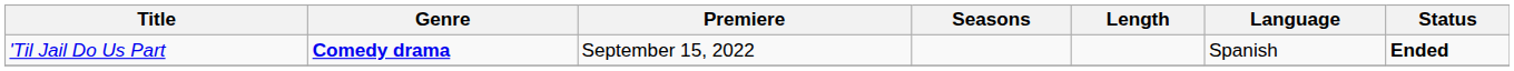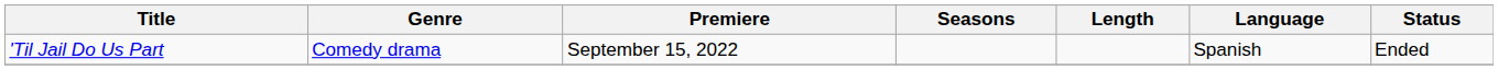'Til Jail Do Us Part | Genre: bold -> normal
'Til Jail Do Us Part | Status: bold -> normal
